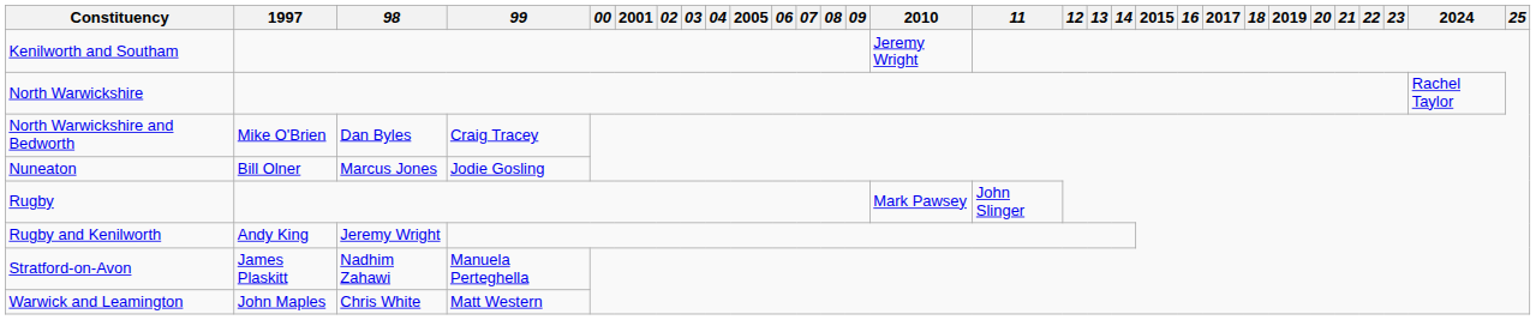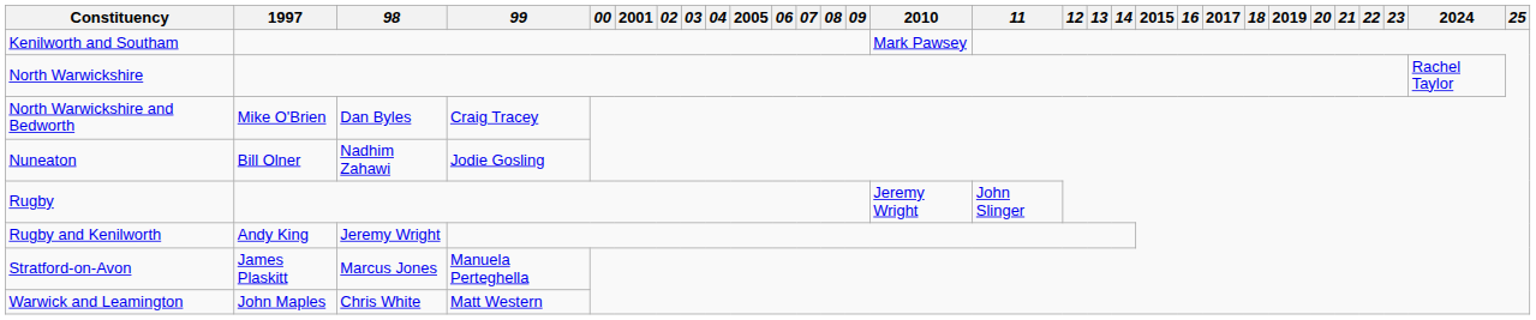Kenilworth and Southam | 2010: Jeremy Wright -> Mark Pawsey
Nuneaton | 98: Marcus Jones -> Nadhim Zahawi
Rugby | 2010: Mark Pawsey -> Jeremy Wright
Stratford-on-Avon | 98: Nadhim Zahawi -> Marcus Jones
